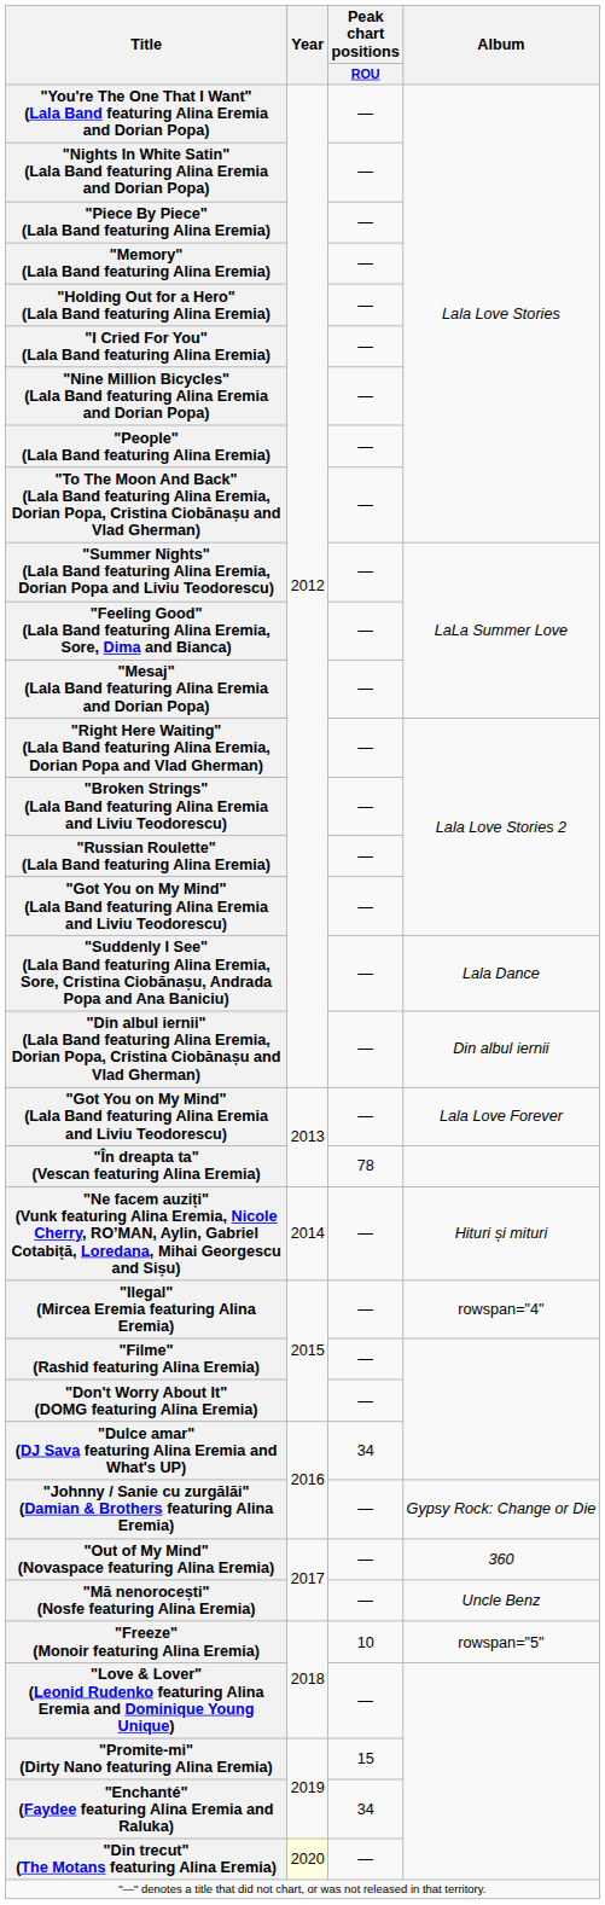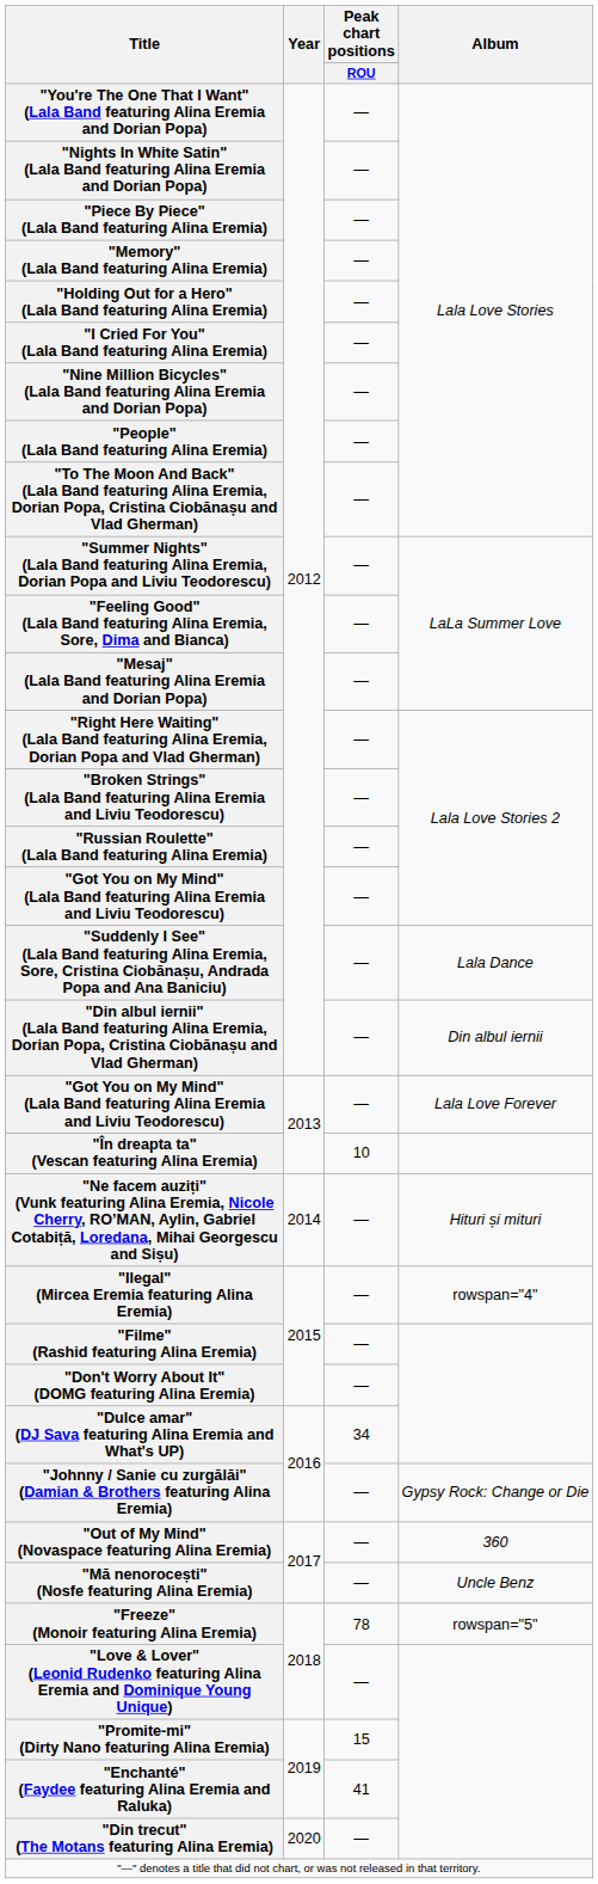"În dreapta ta" (Vescan featuring Alina Eremia) | Peak chart positions / ROU: 78 -> 10
"Freeze" (Monoir featuring Alina Eremia) | Peak chart positions / ROU: 10 -> 78
"Enchanté" (Faydee featuring Alina Eremia and Raluka) | Peak chart positions / ROU: 34 -> 41
"Din trecut" (The Motans featuring Alina Eremia) | Year: lightyellow background -> no background
